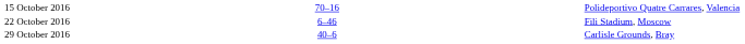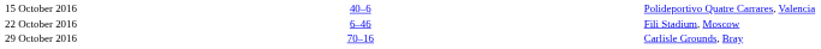15 October 2016 | column 2: 70–16 -> 40–6
29 October 2016 | column 2: 40–6 -> 70–16
